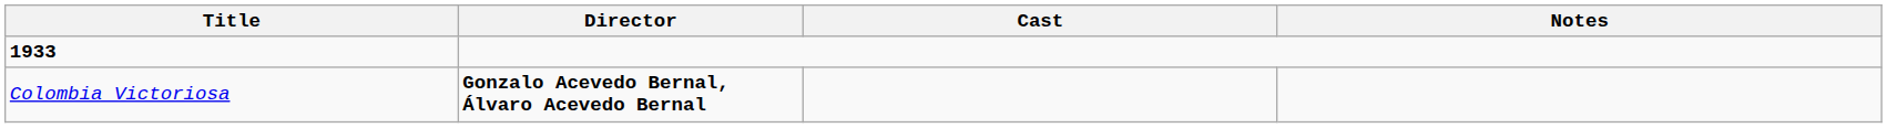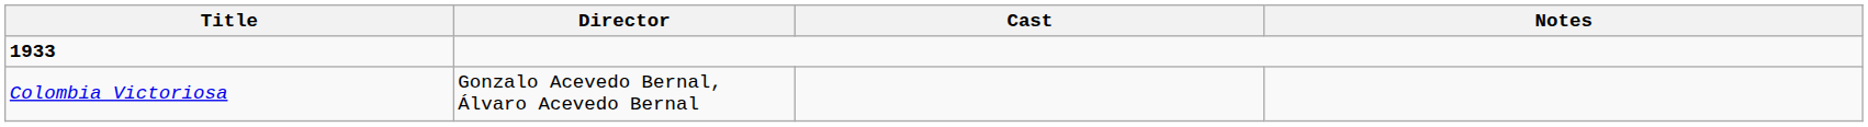Colombia Victoriosa | Director: bold -> normal
